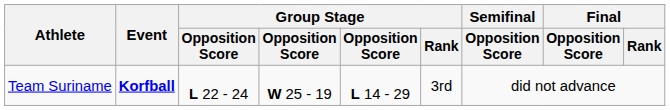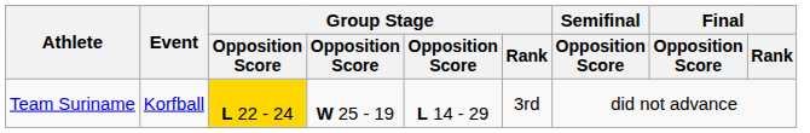Team Suriname | Event: bold -> normal
Team Suriname | column 3: no background -> gold background
